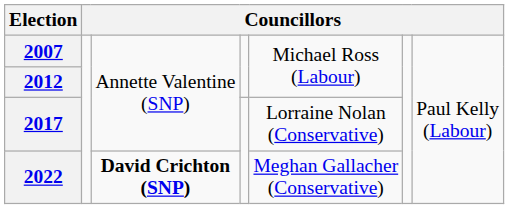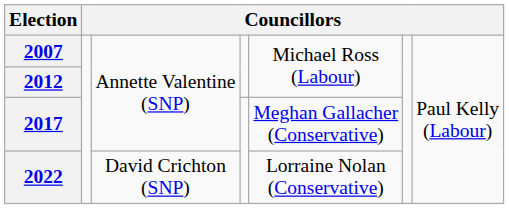2017 | column 5: Lorraine Nolan (Conservative) -> Meghan Gallacher (Conservative)
2022 | column 3: bold -> normal
2022 | column 5: Meghan Gallacher (Conservative) -> Lorraine Nolan (Conservative)
